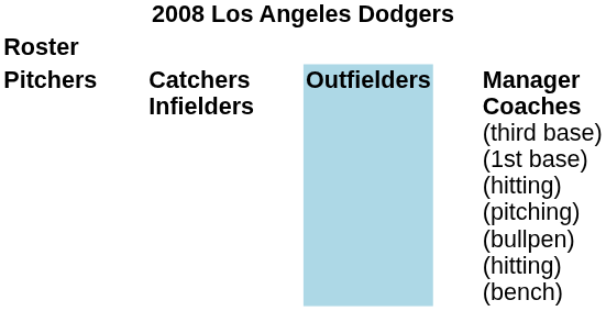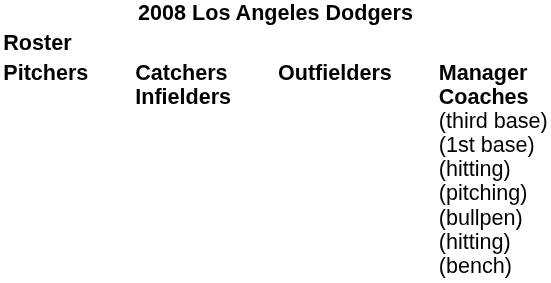Pitchers | column 3: lightblue background -> no background
